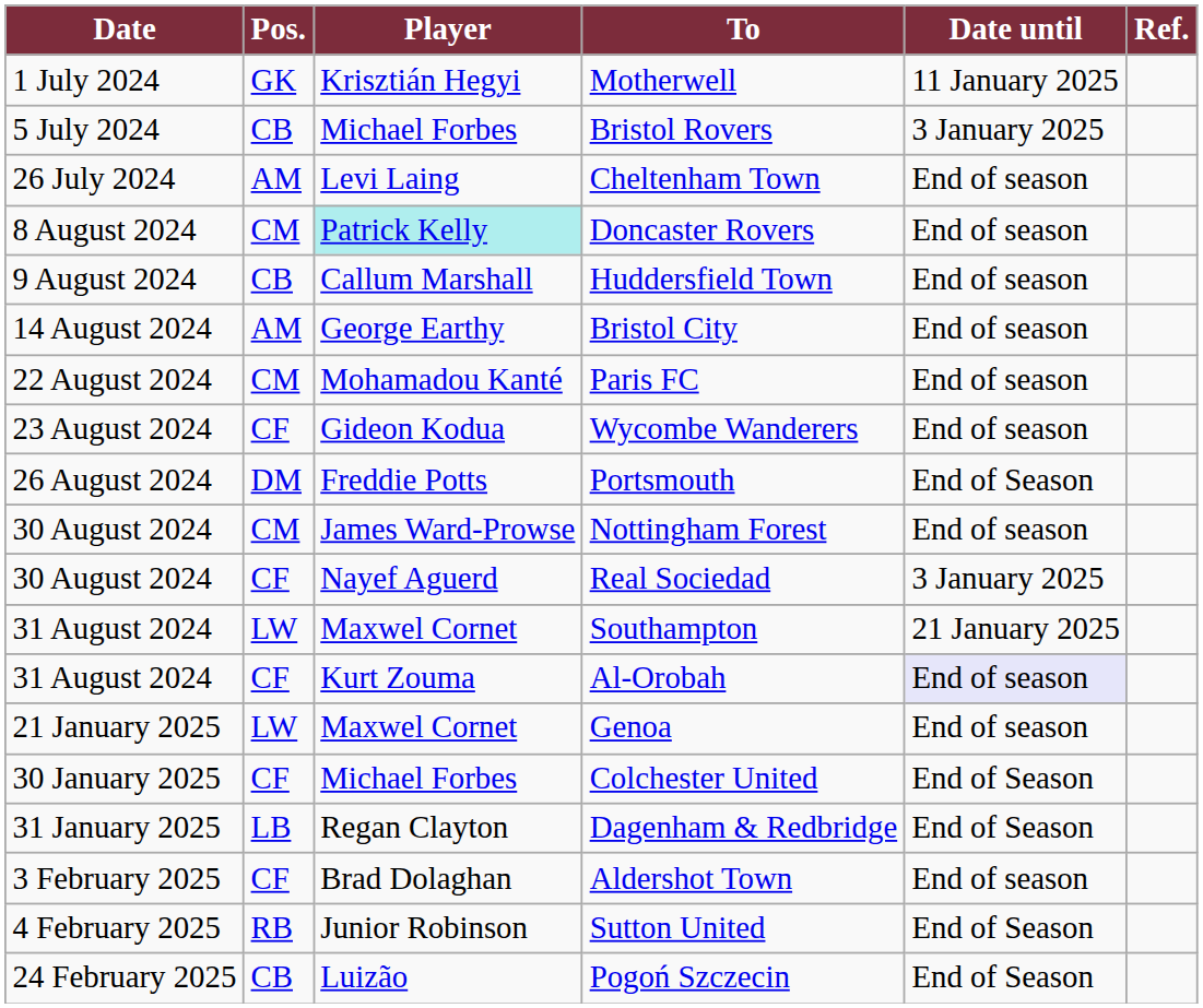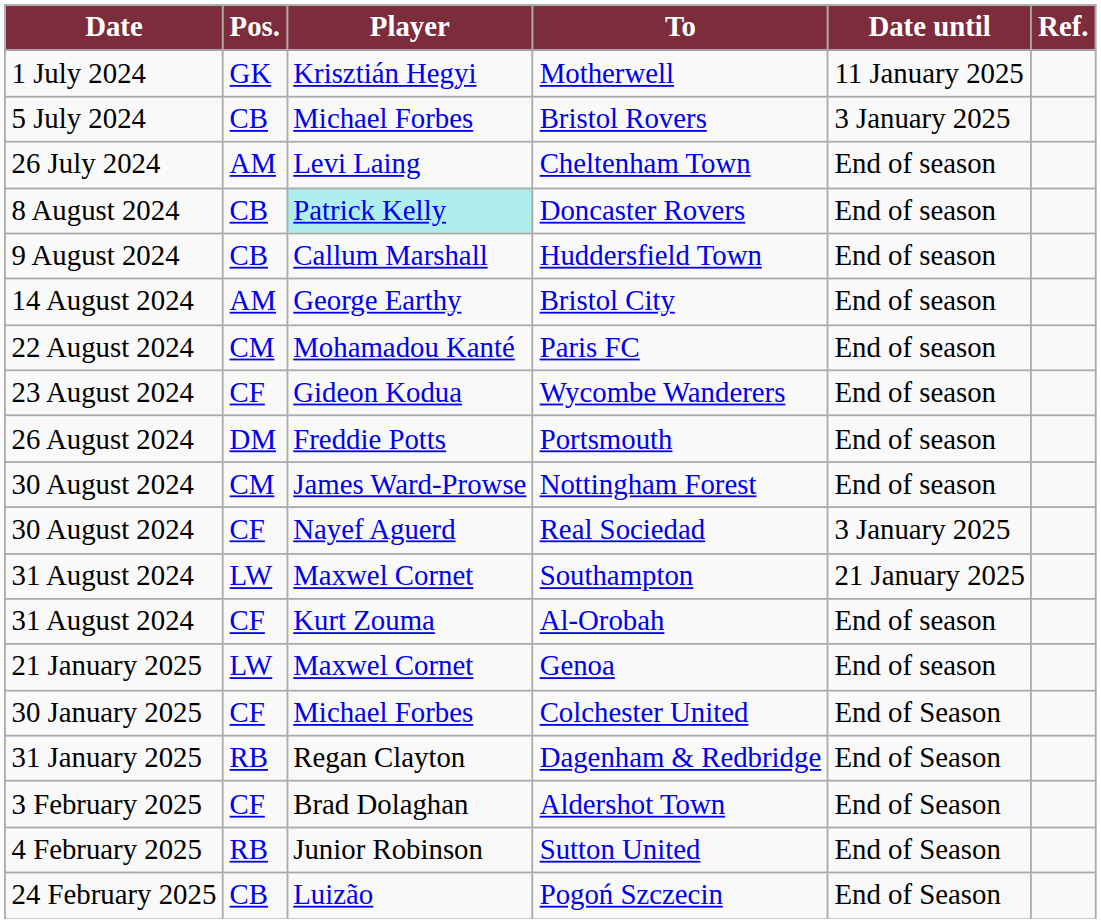Doncaster Rovers | Pos.: CM -> CB
Portsmouth | Date until: End of Season -> End of season
Al-Orobah | Date until: lavender background -> no background
Dagenham & Redbridge | Pos.: LB -> RB
Aldershot Town | Date until: End of season -> End of Season
